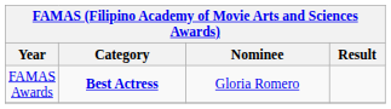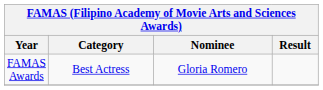FAMAS Awards | Category: bold -> normal
